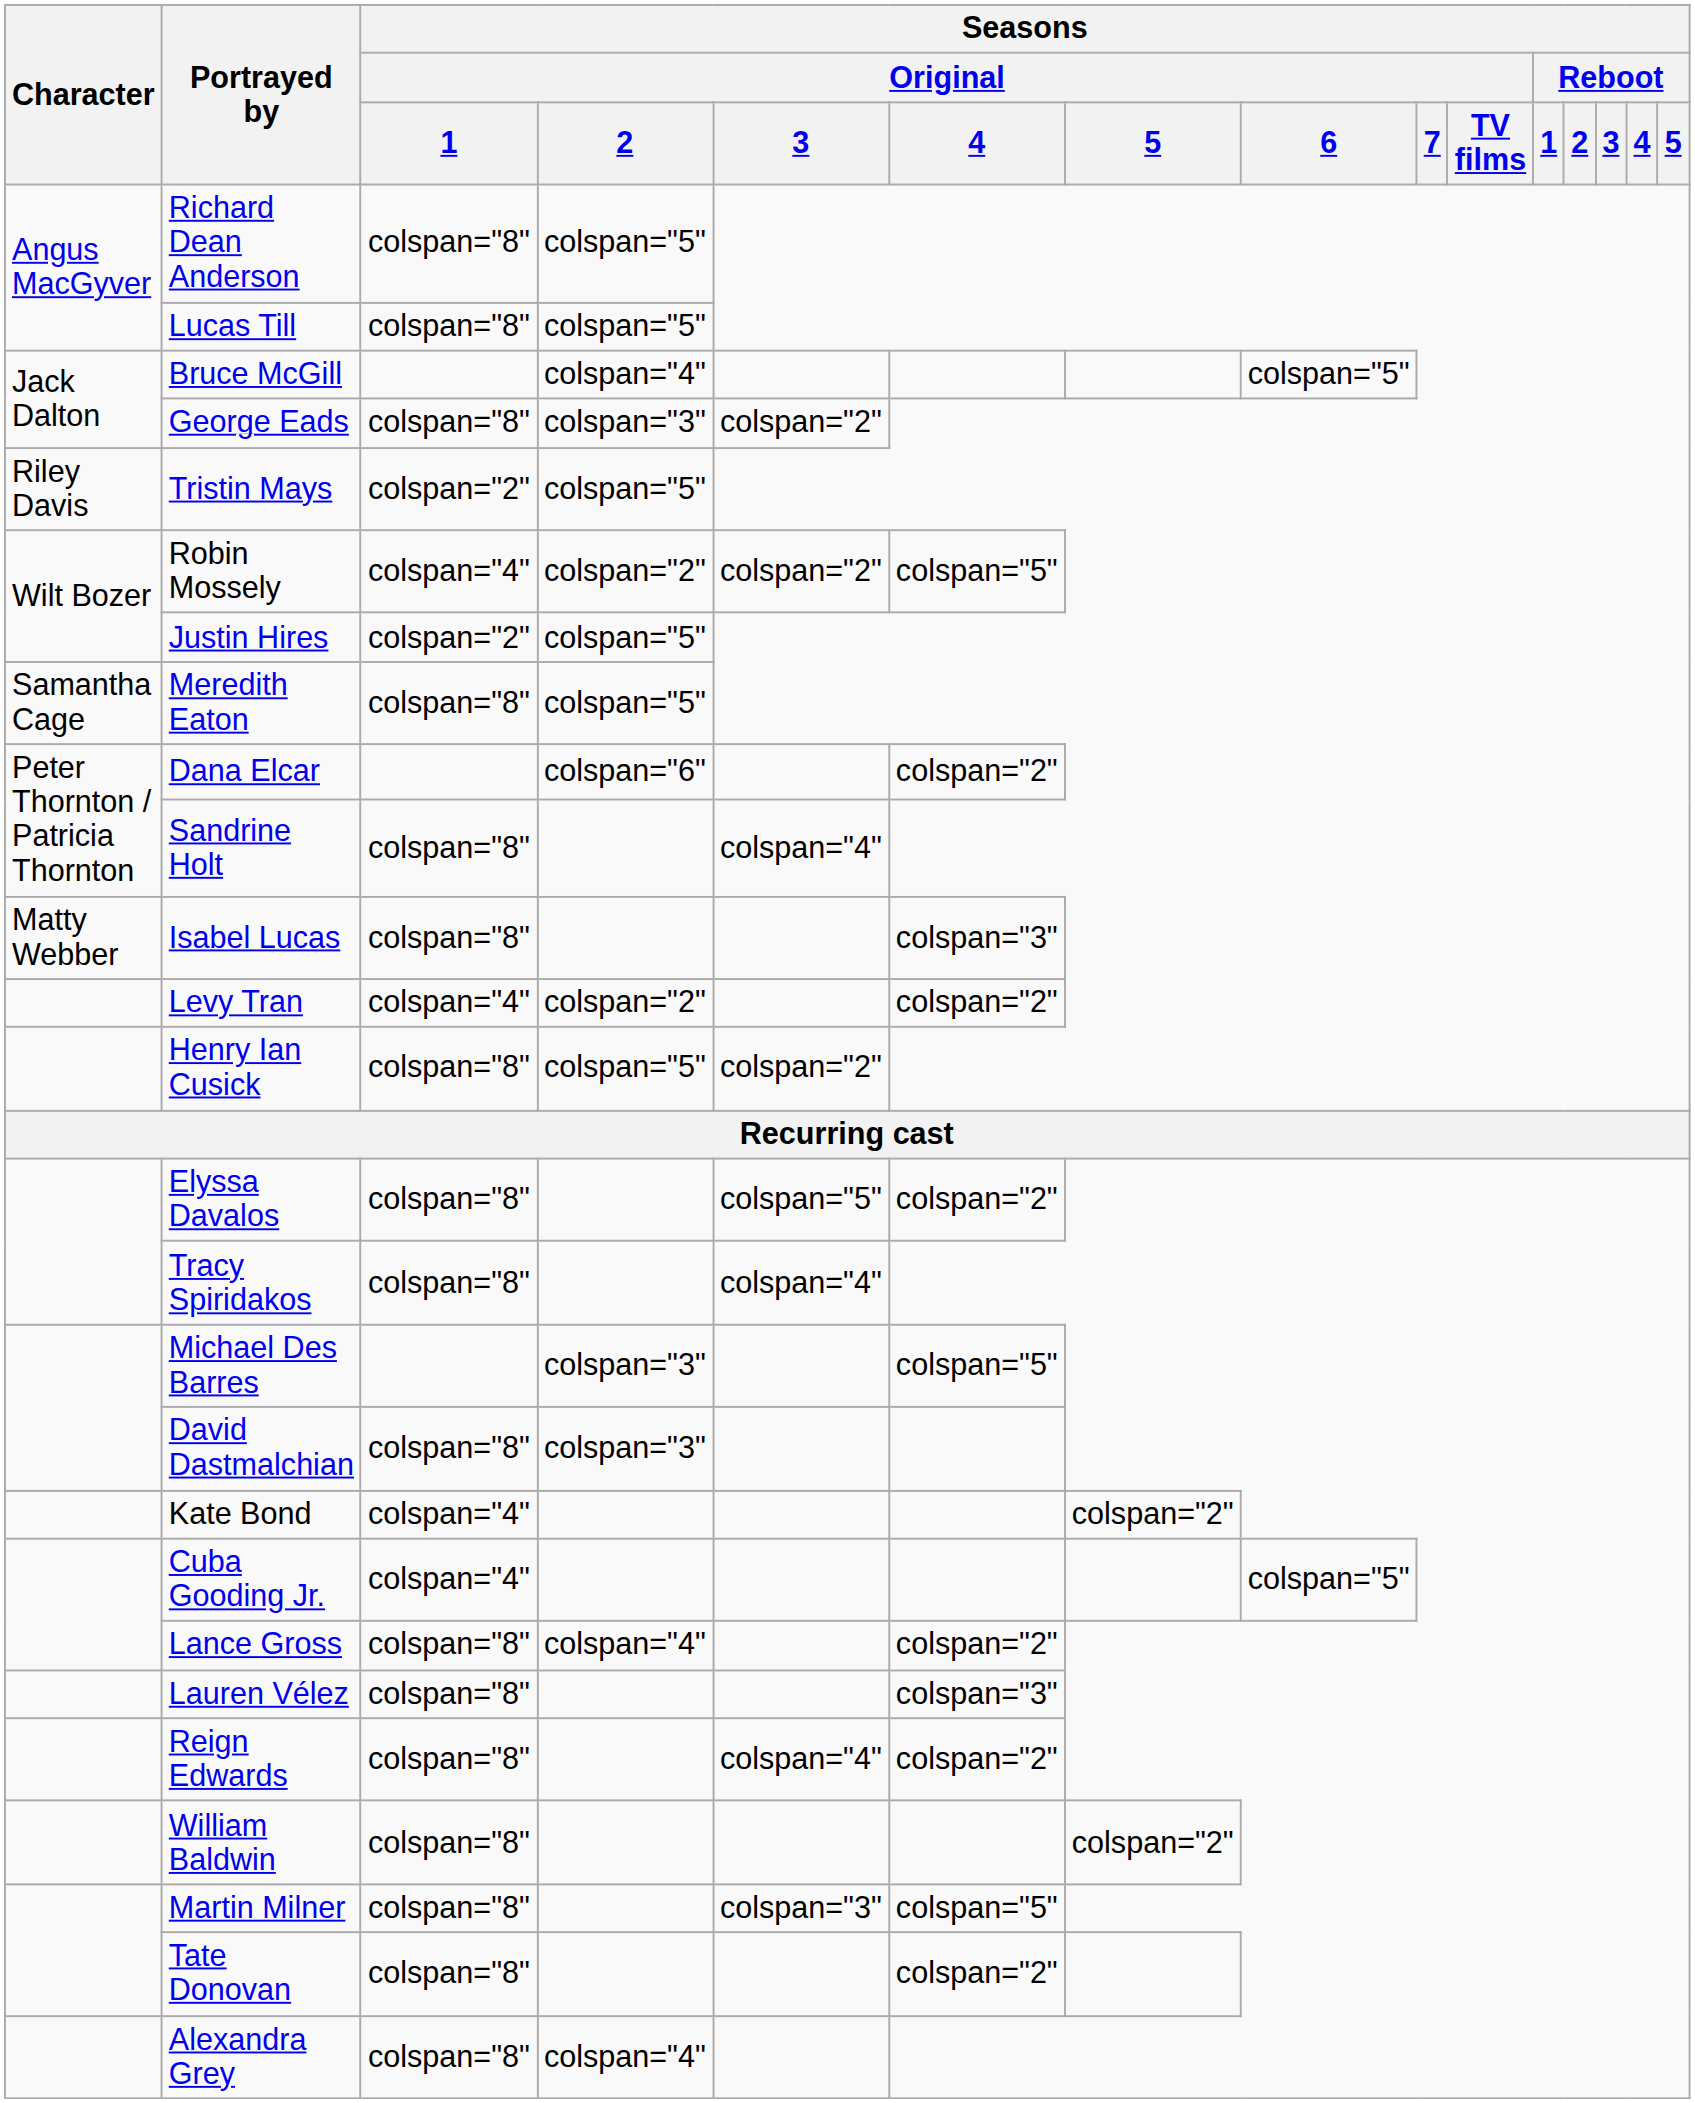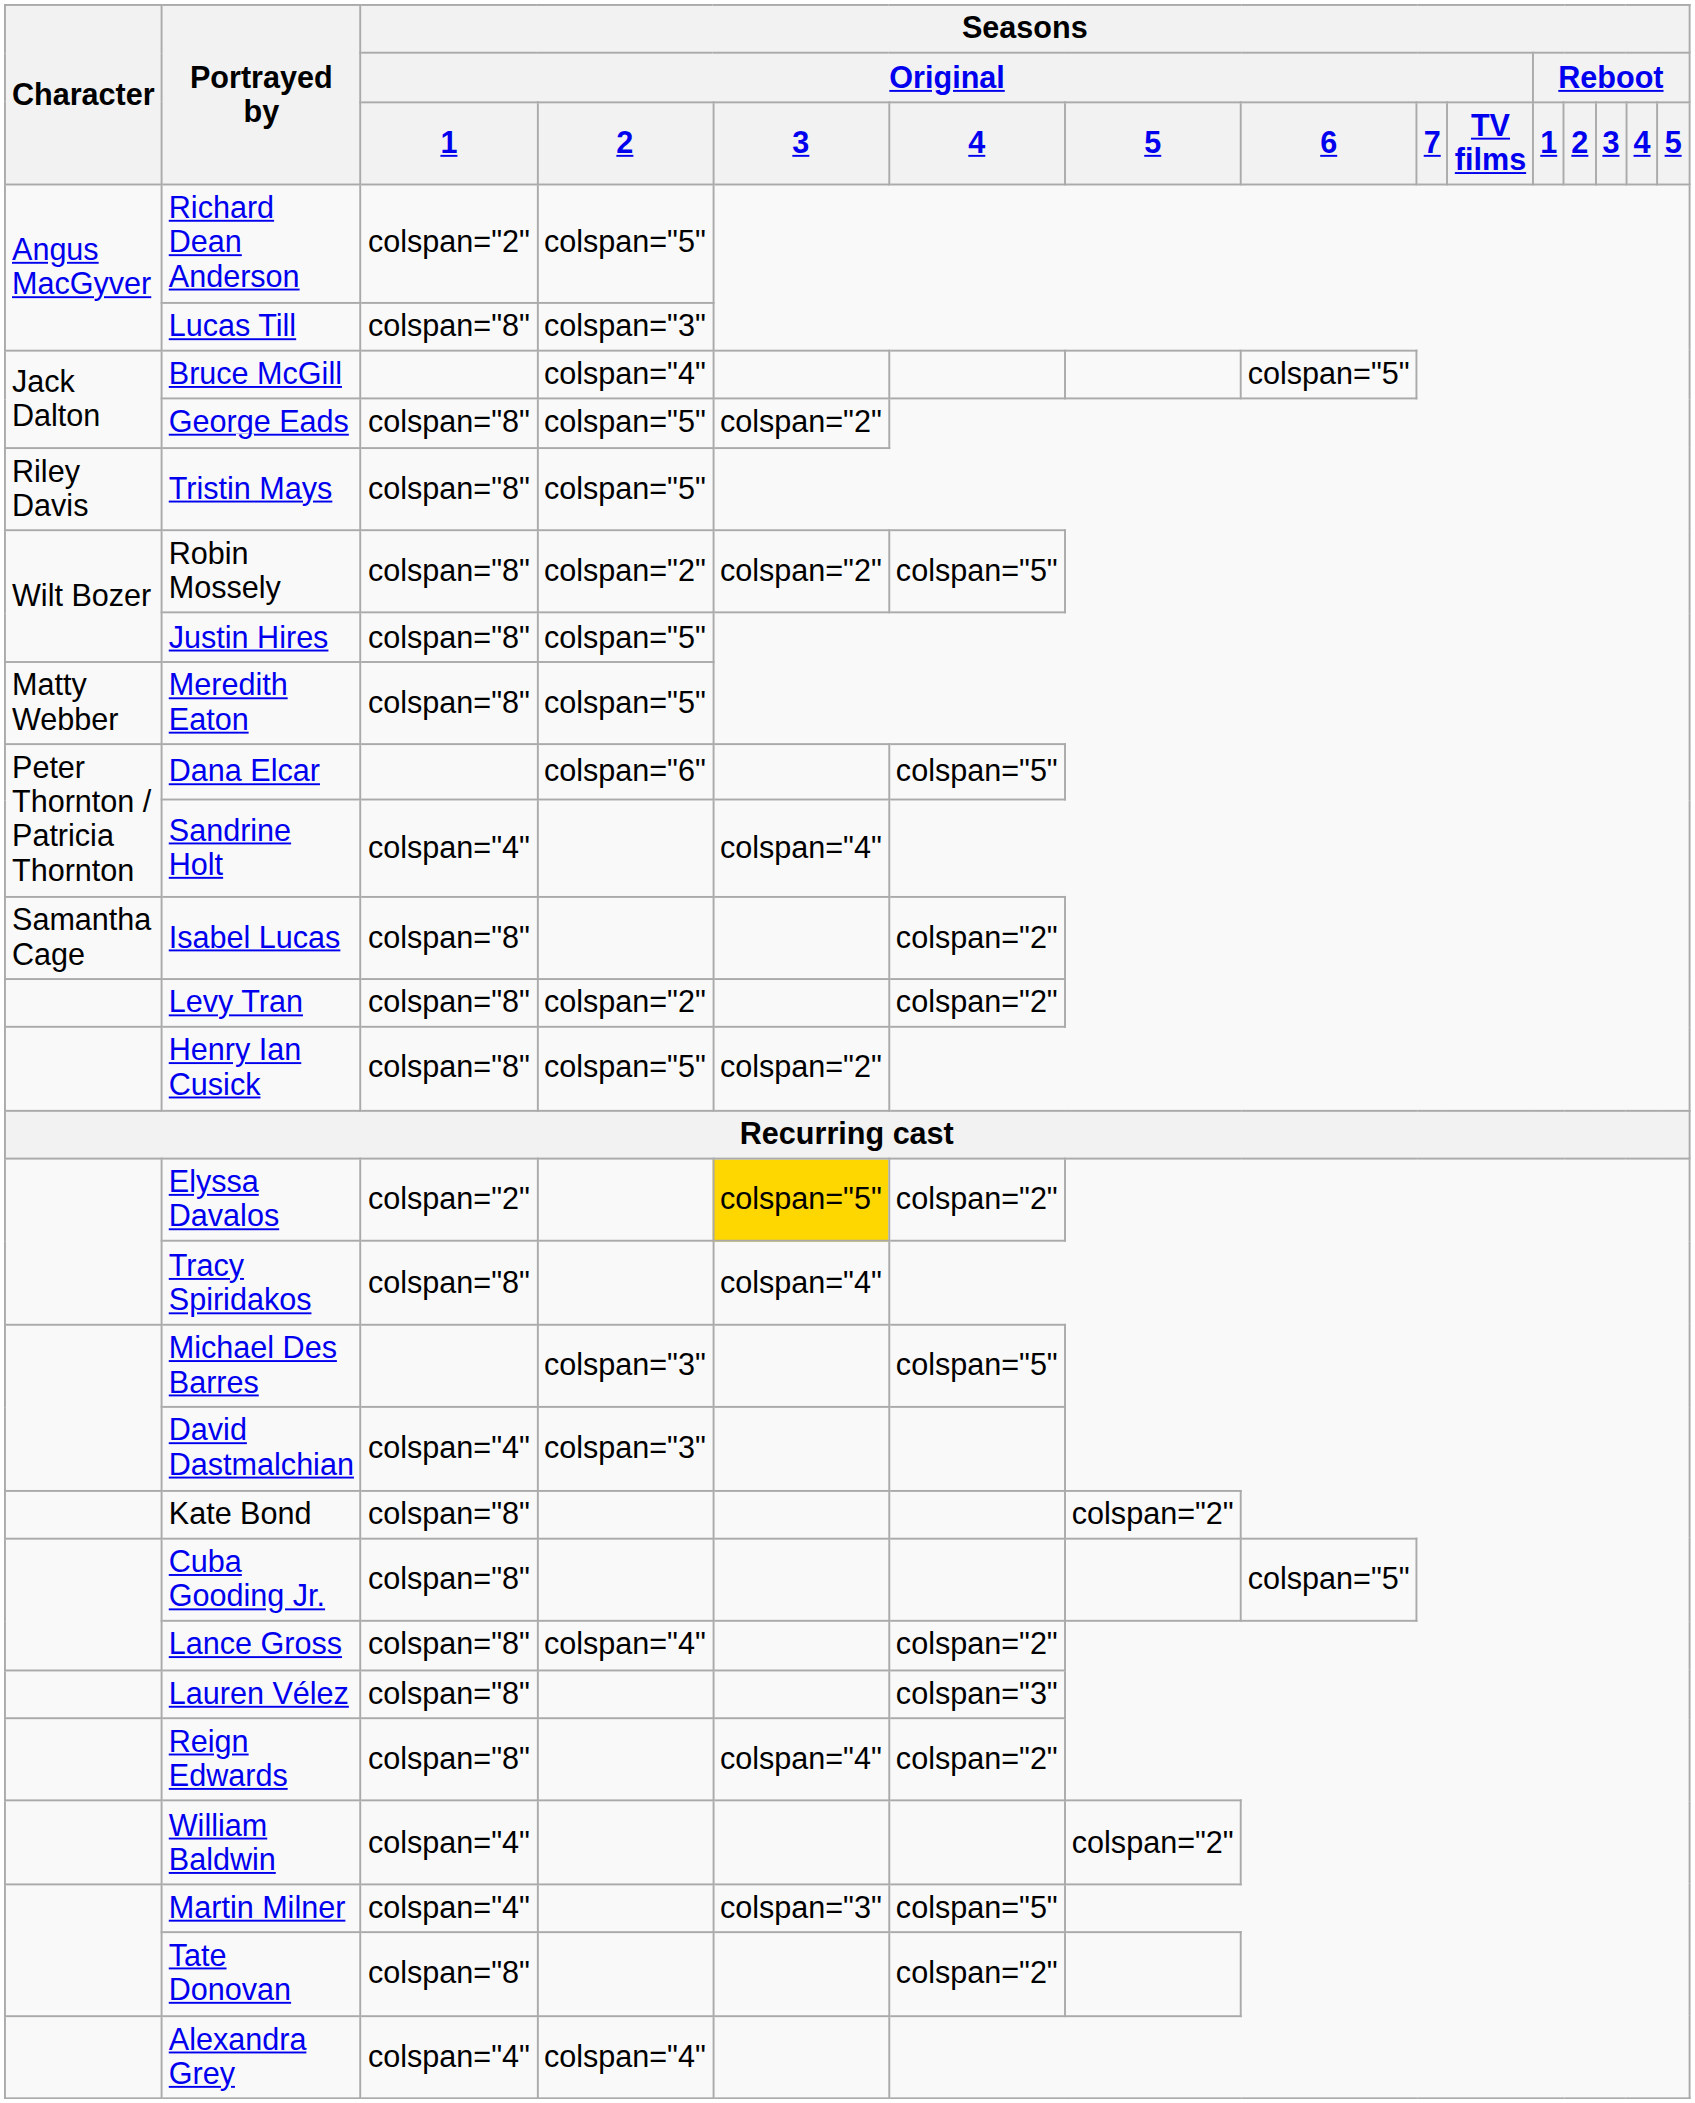Richard Dean Anderson | Seasons / Original / 1: colspan="8" -> colspan="2"
Lucas Till | Seasons / Original / 2: colspan="5" -> colspan="3"
George Eads | Seasons / Original / 2: colspan="3" -> colspan="5"
Tristin Mays | Seasons / Original / 1: colspan="2" -> colspan="8"
Robin Mossely | Seasons / Original / 1: colspan="4" -> colspan="8"
Justin Hires | Seasons / Original / 1: colspan="2" -> colspan="8"
Meredith Eaton | Character: Samantha Cage -> Matty Webber
Dana Elcar | Seasons / Original / 4: colspan="2" -> colspan="5"
Sandrine Holt | Seasons / Original / 1: colspan="8" -> colspan="4"
Isabel Lucas | Character: Matty Webber -> Samantha Cage
Isabel Lucas | Seasons / Original / 4: colspan="3" -> colspan="2"
Levy Tran | Seasons / Original / 1: colspan="4" -> colspan="8"
Elyssa Davalos | Seasons / Original / 1: colspan="8" -> colspan="2"
Elyssa Davalos | Seasons / Original / 3: no background -> gold background
David Dastmalchian | Seasons / Original / 1: colspan="8" -> colspan="4"
Kate Bond | Seasons / Original / 1: colspan="4" -> colspan="8"
Cuba Gooding Jr. | Seasons / Original / 1: colspan="4" -> colspan="8"
William Baldwin | Seasons / Original / 1: colspan="8" -> colspan="4"
Martin Milner | Seasons / Original / 1: colspan="8" -> colspan="4"
Alexandra Grey | Seasons / Original / 1: colspan="8" -> colspan="4"
